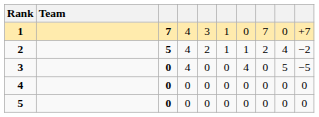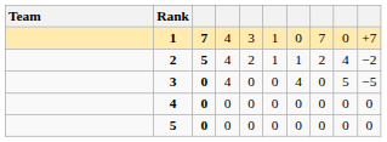columns swapped: Rank <-> Team
